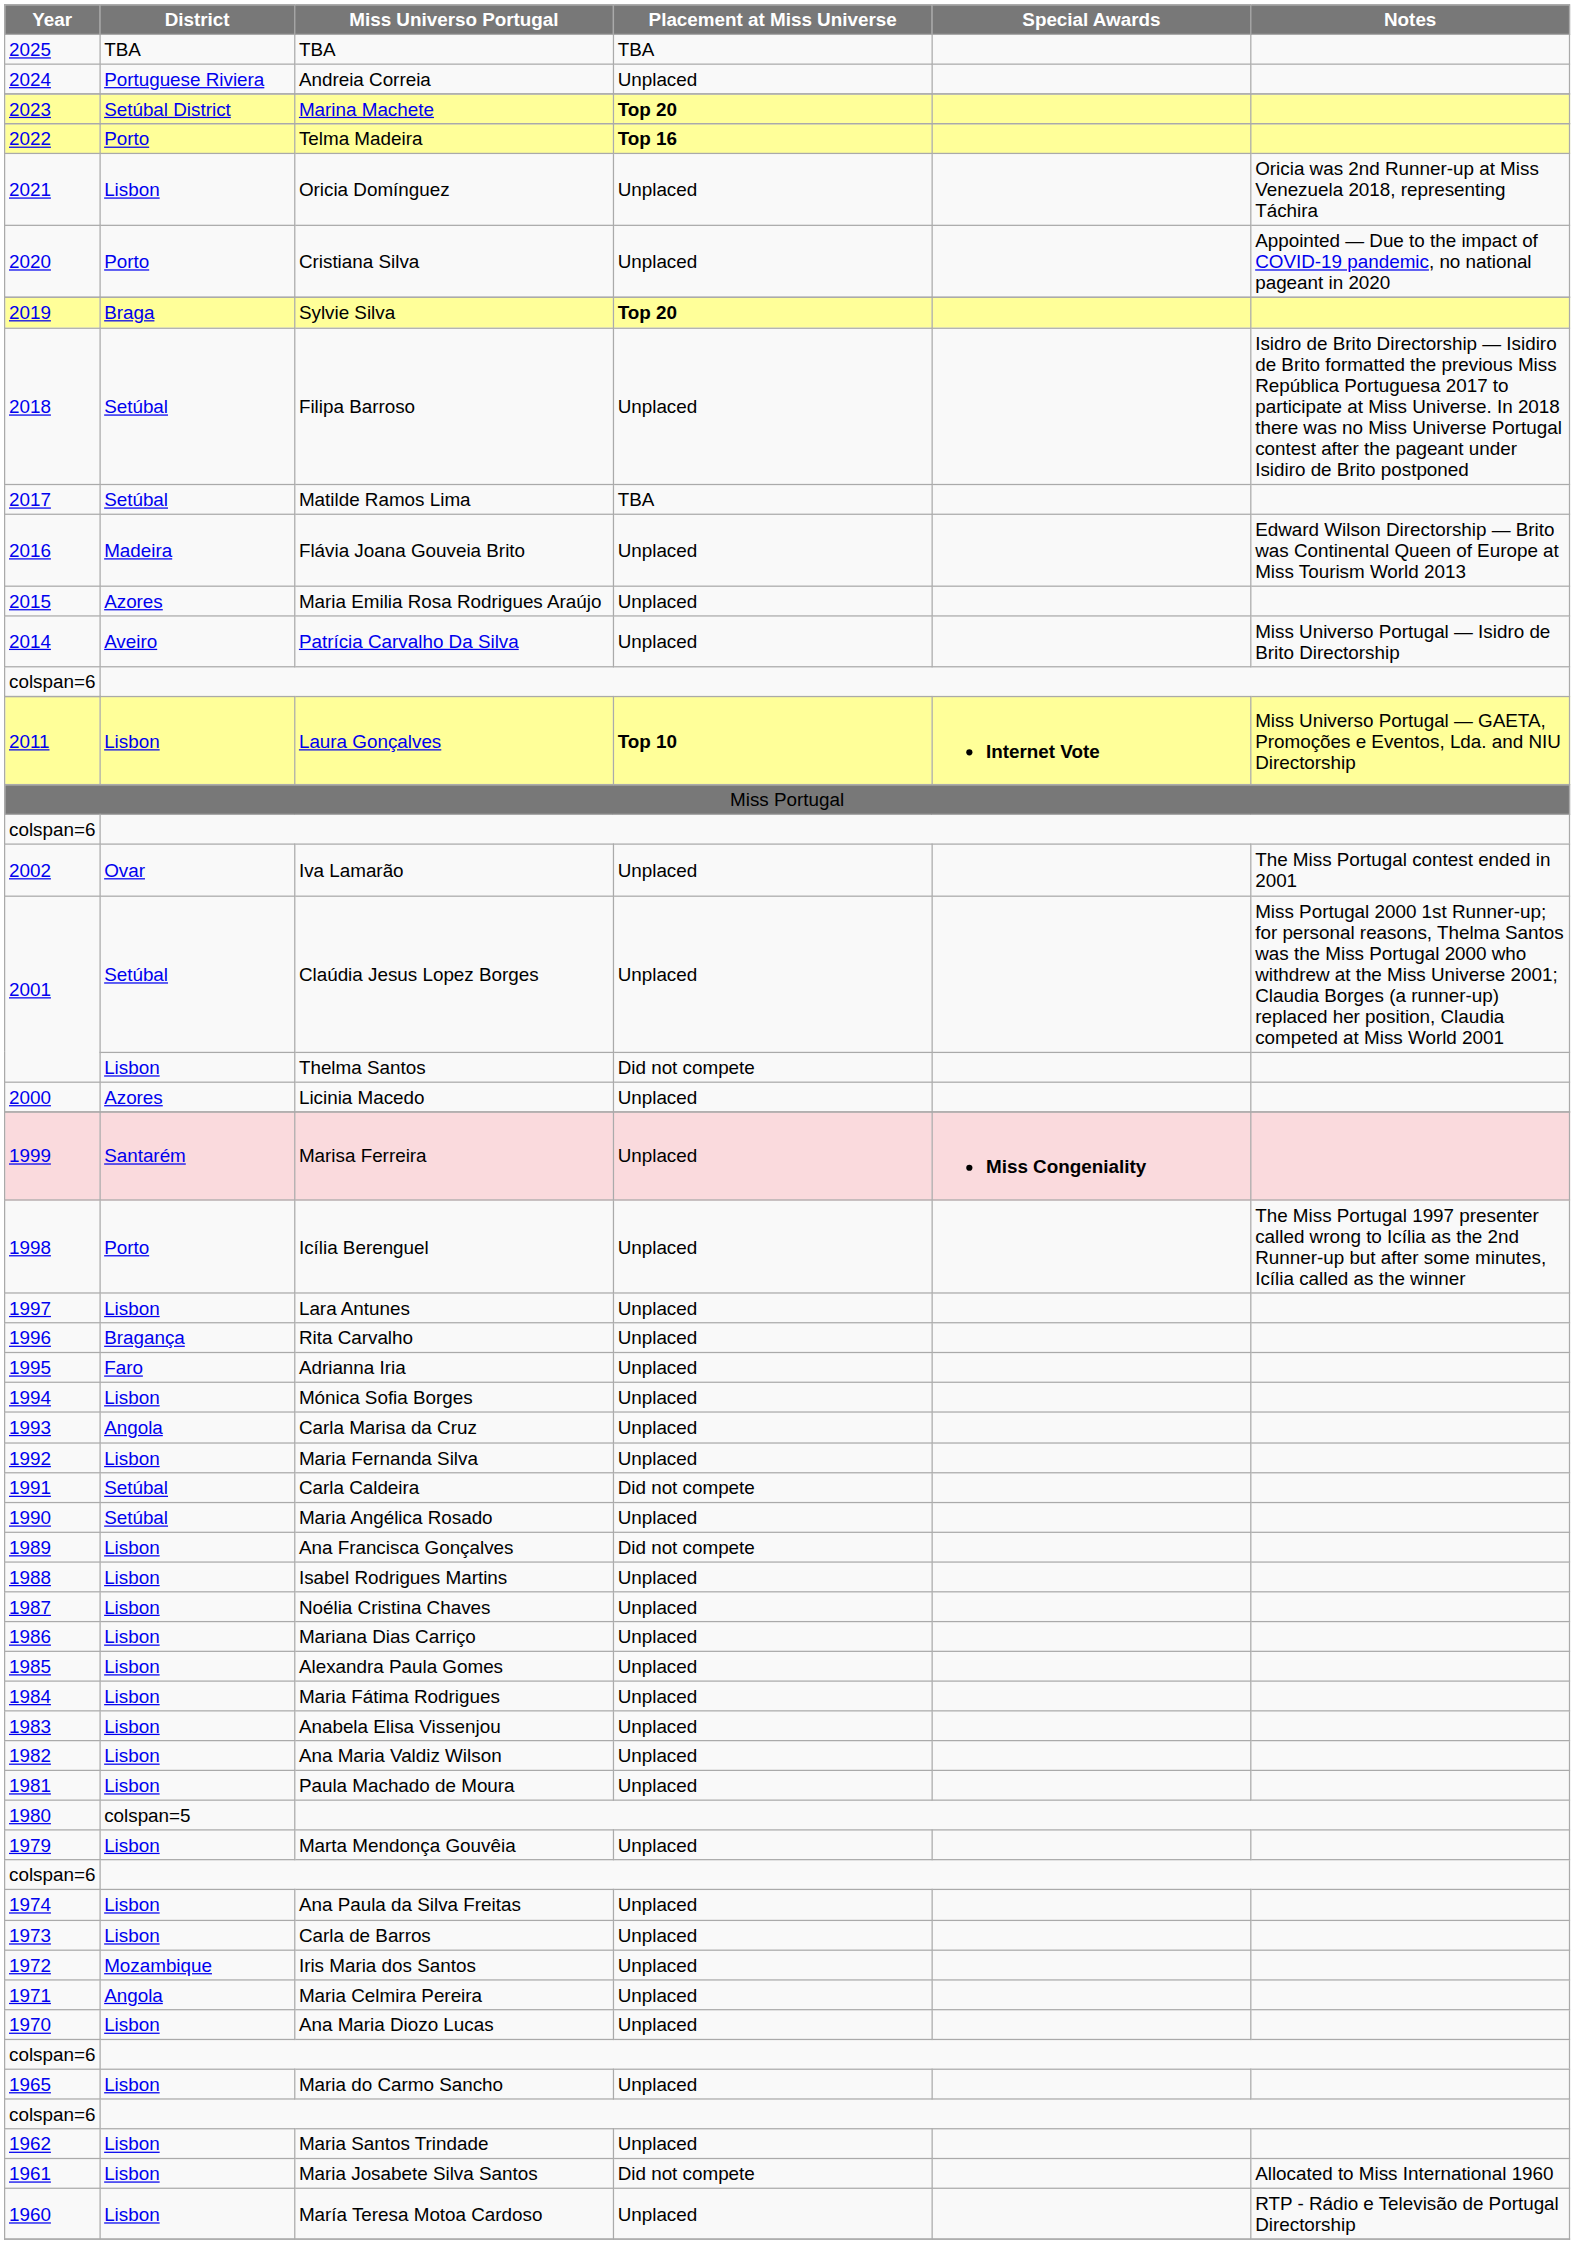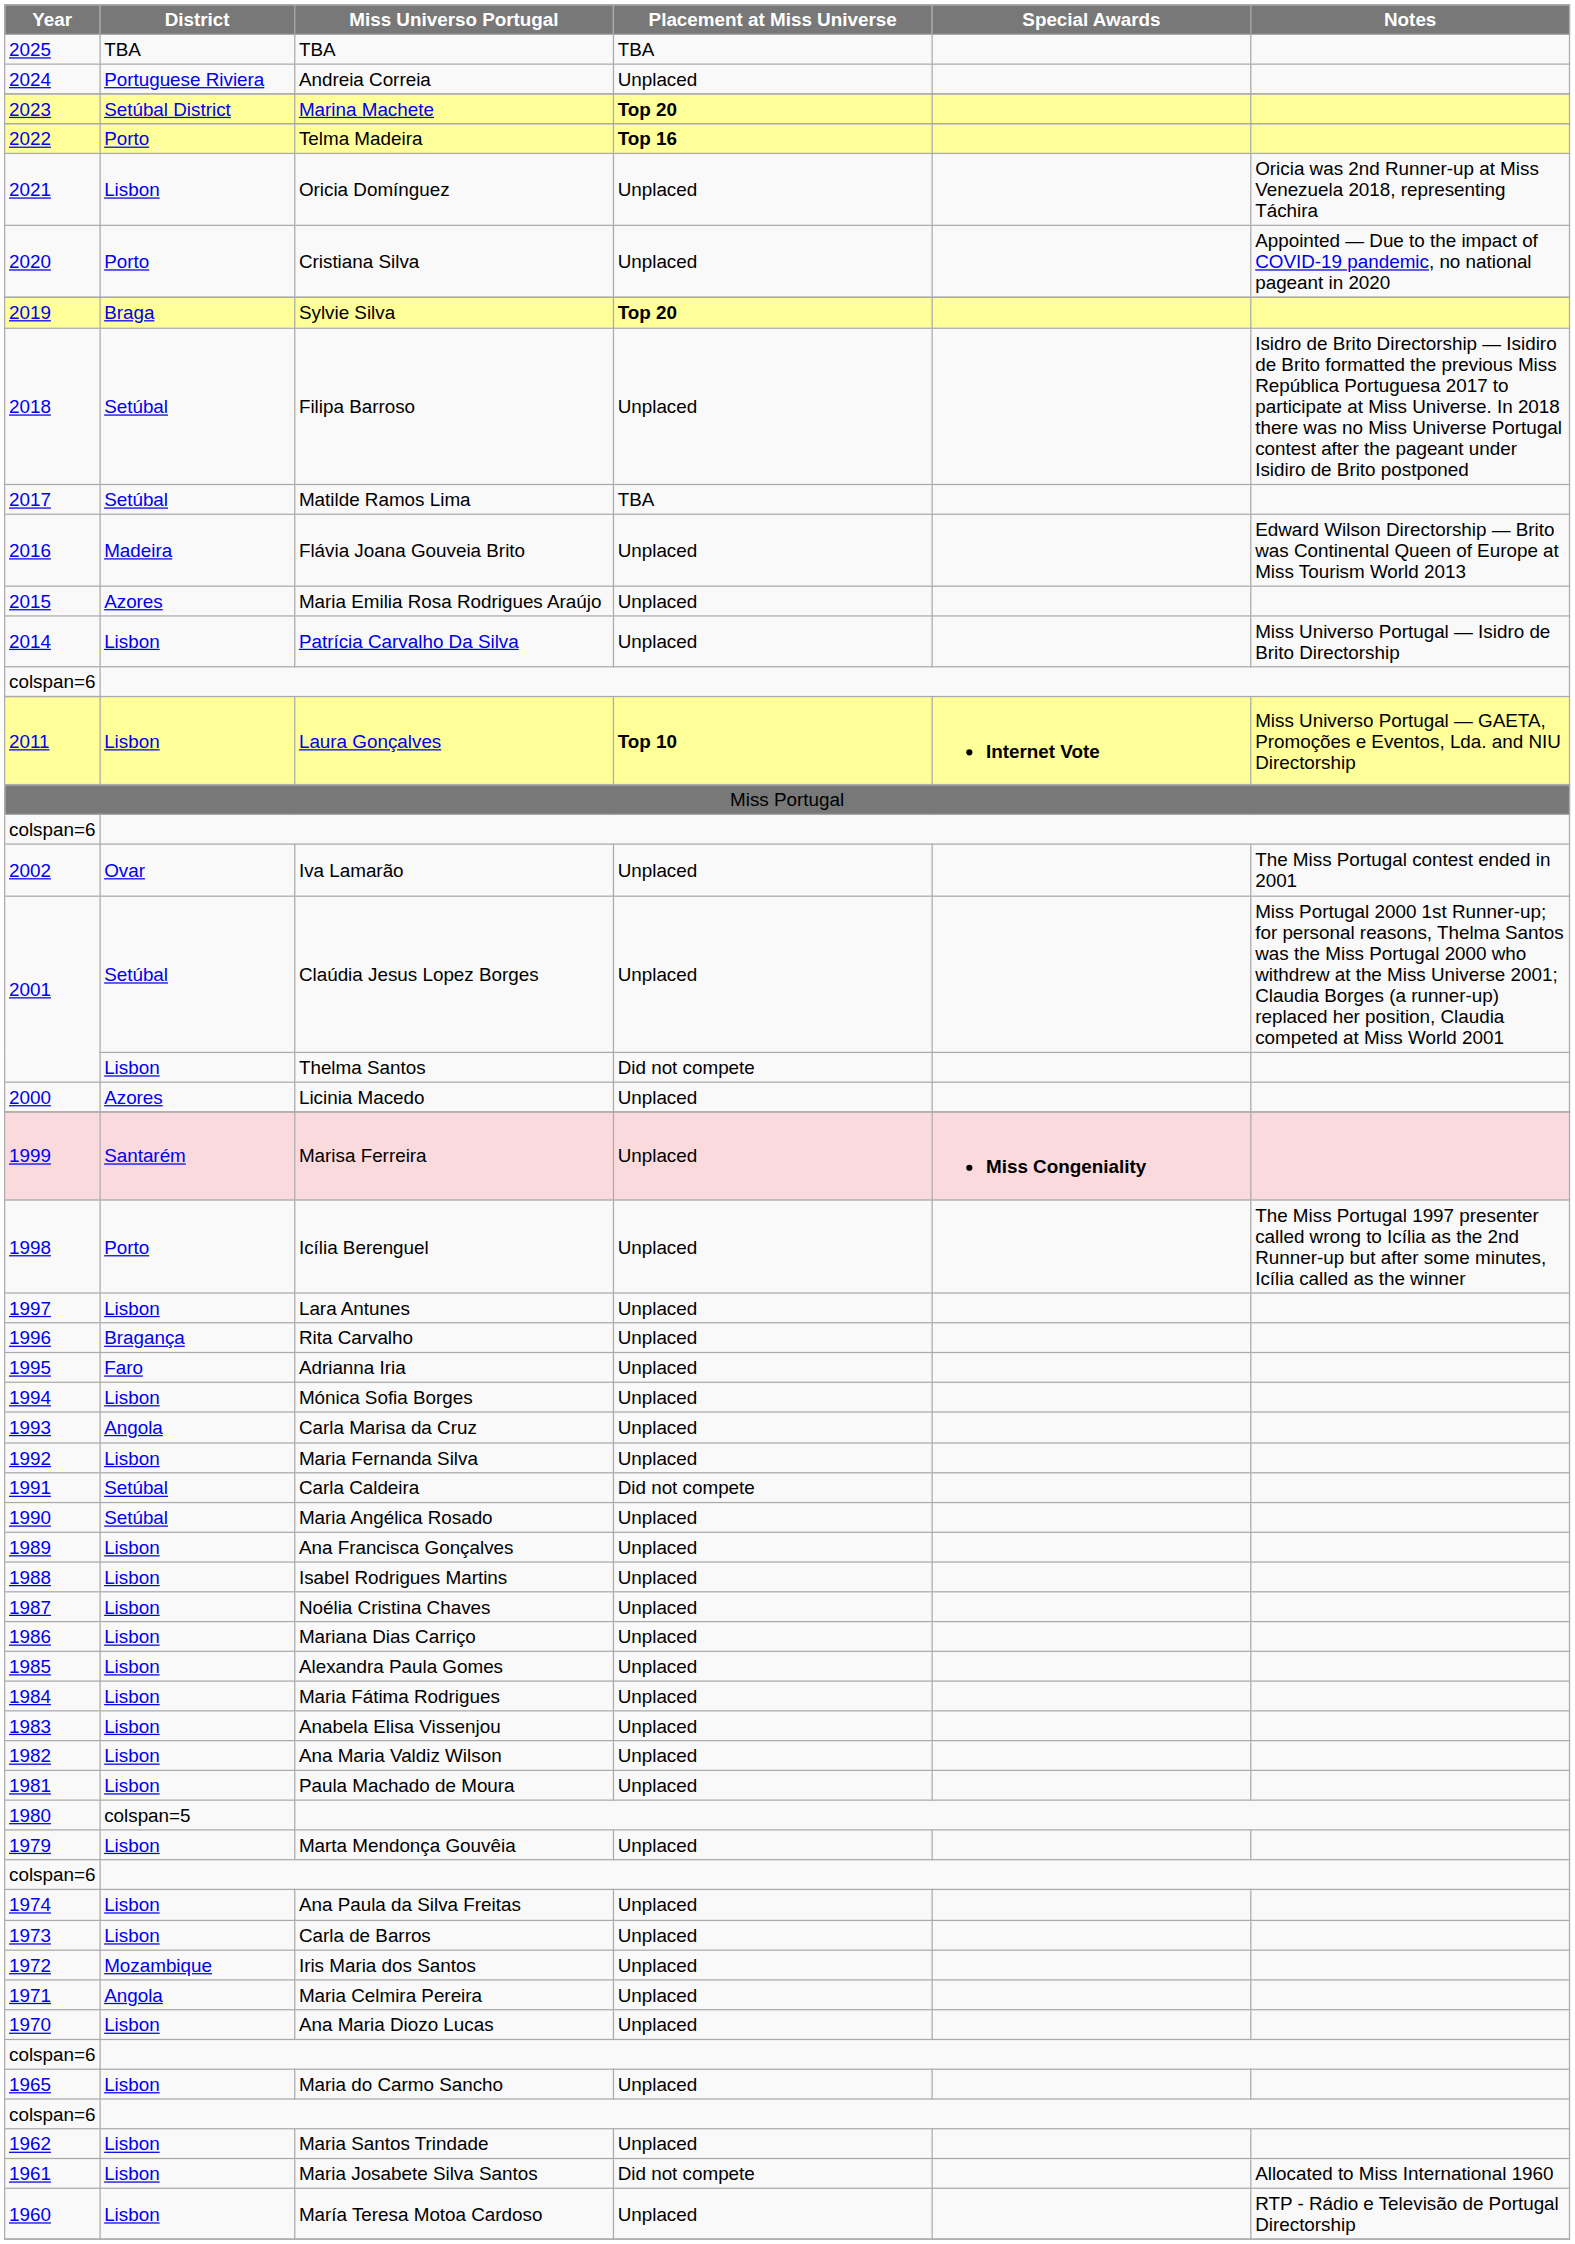Patrícia Carvalho Da Silva | District: Aveiro -> Lisbon
Ana Francisca Gonçalves | Placement at Miss Universe: Did not compete -> Unplaced
